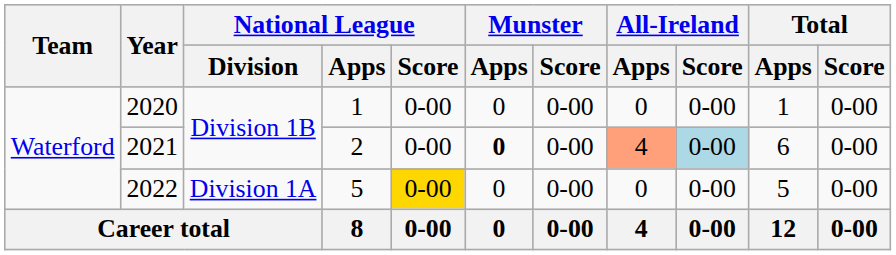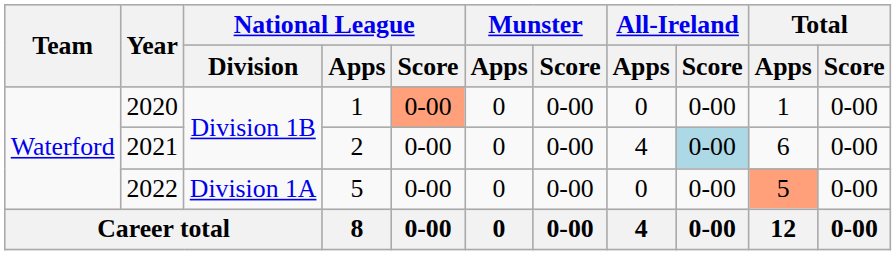2020 | National League / Score: no background -> lightsalmon background
2021 | Munster / Apps: bold -> normal
2021 | All-Ireland / Apps: lightsalmon background -> no background
2022 | National League / Score: gold background -> no background
2022 | Total / Apps: no background -> lightsalmon background
